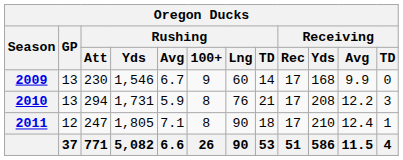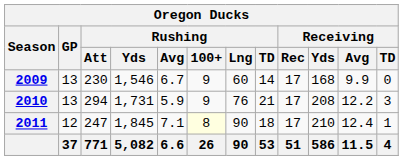2010 | Rushing / 100+: 8 -> 9
2011 | Rushing / Yds: 1,805 -> 1,845
2011 | Rushing / 100+: no background -> lightyellow background
